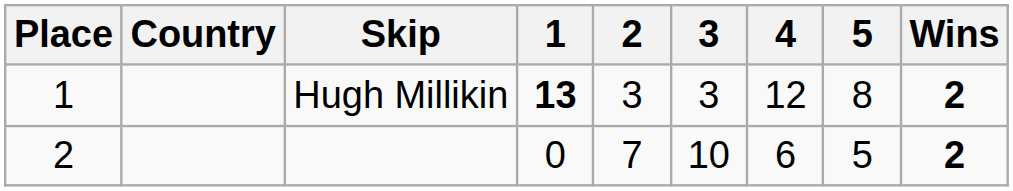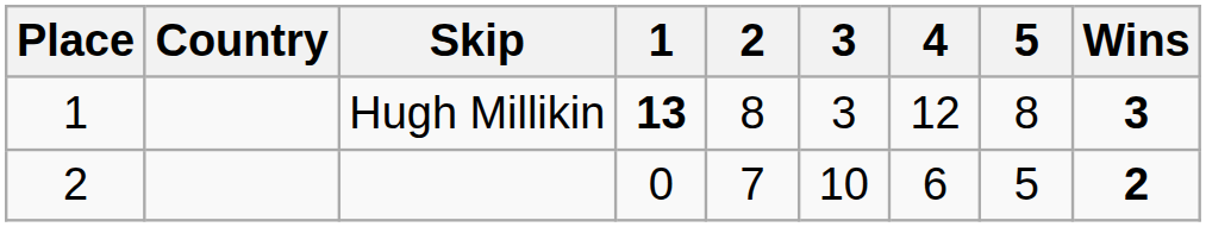Hugh Millikin | 2: 3 -> 8
Hugh Millikin | Wins: 2 -> 3
